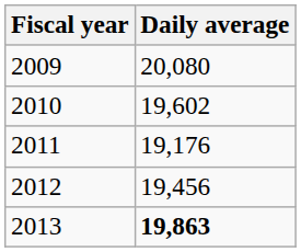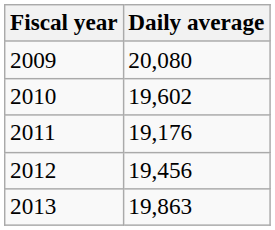2013 | Daily average: bold -> normal
